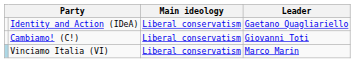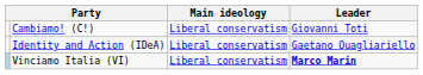rows swapped: Cambiamo! (C!) <-> Identity and Action (IDeA)
Vinciamo Italia (VI) | Leader: normal -> bold
